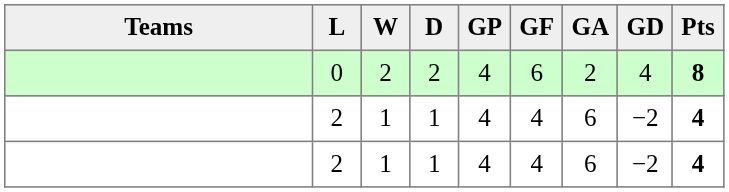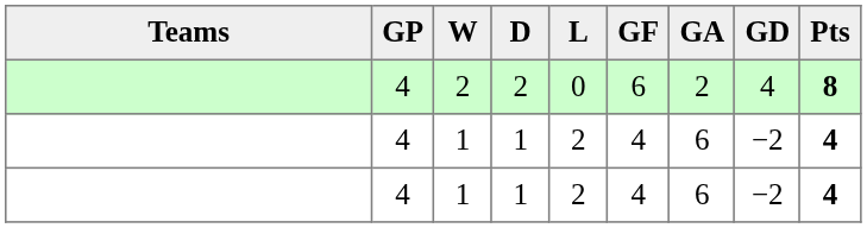columns swapped: GP <-> L
